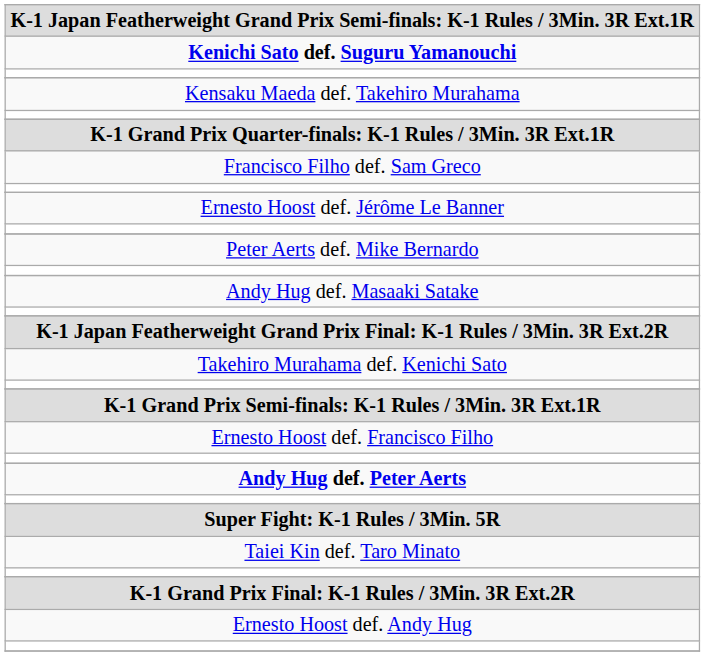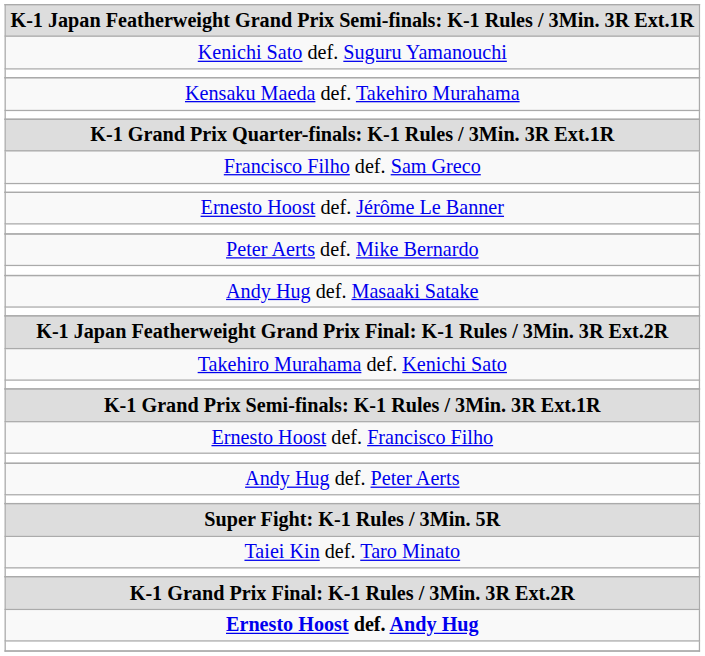Kenichi Sato def. Suguru Yamanouchi | column 1: bold -> normal
Andy Hug def. Peter Aerts | column 1: bold -> normal
Ernesto Hoost def. Andy Hug | column 1: normal -> bold
